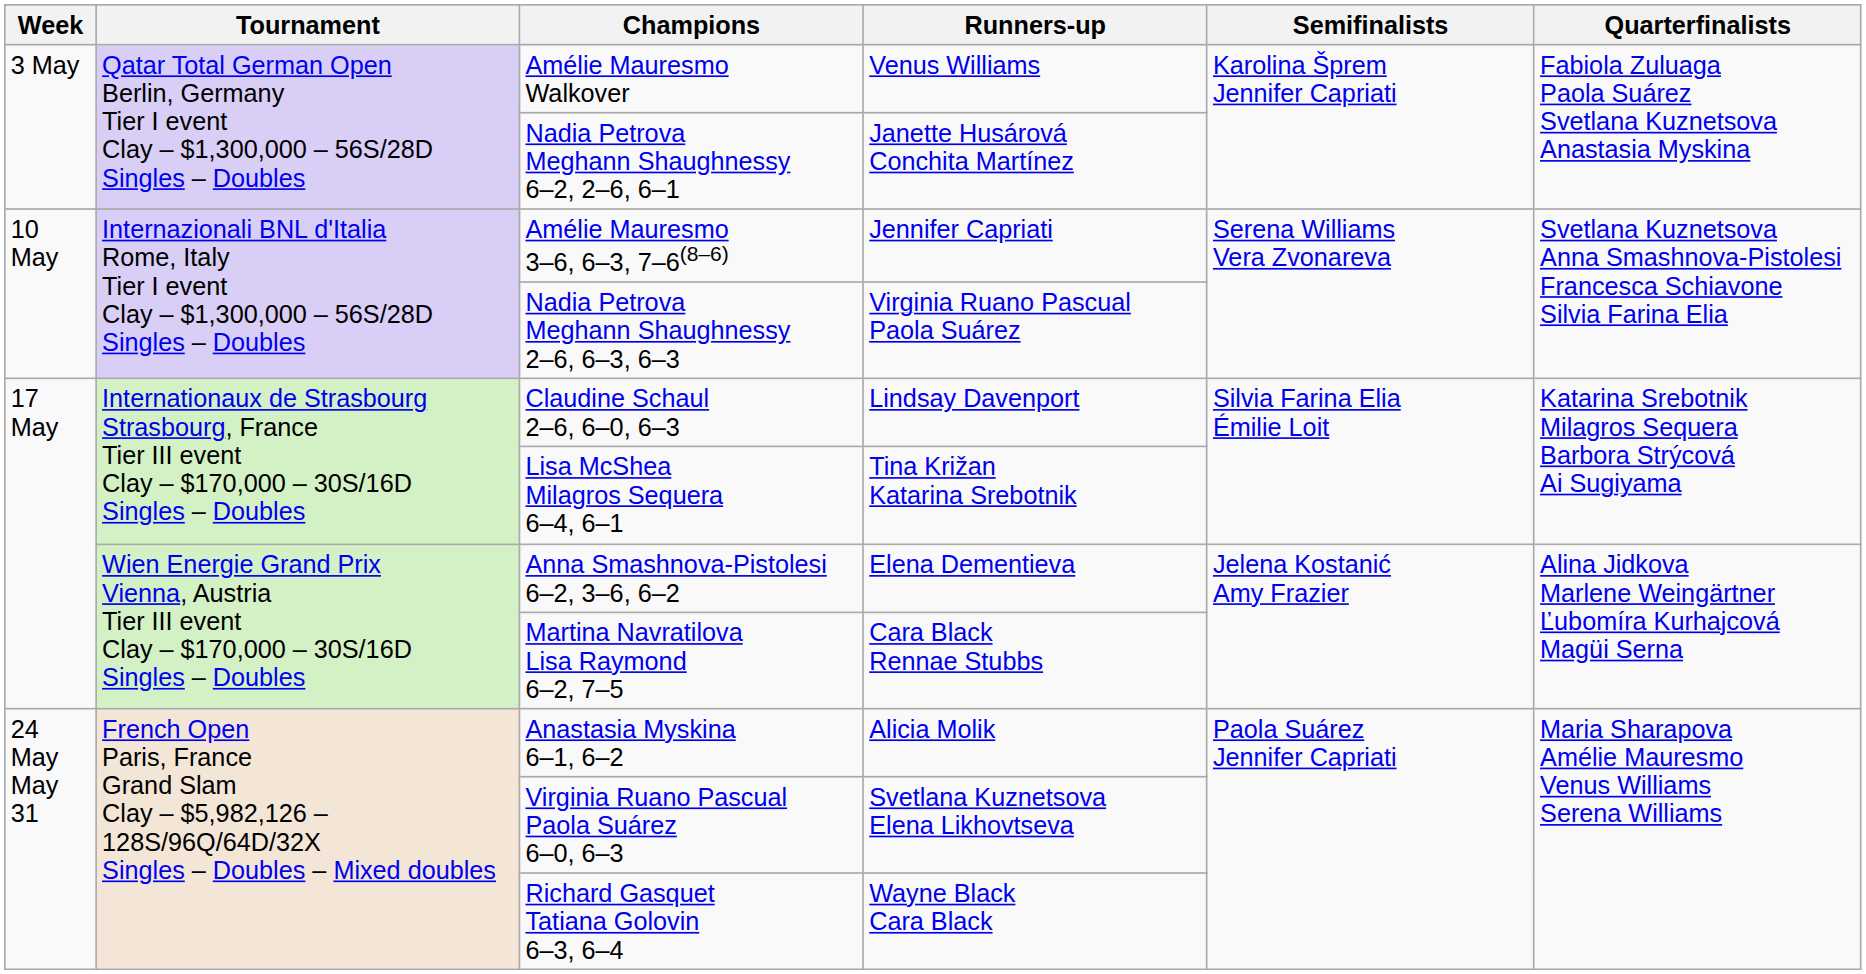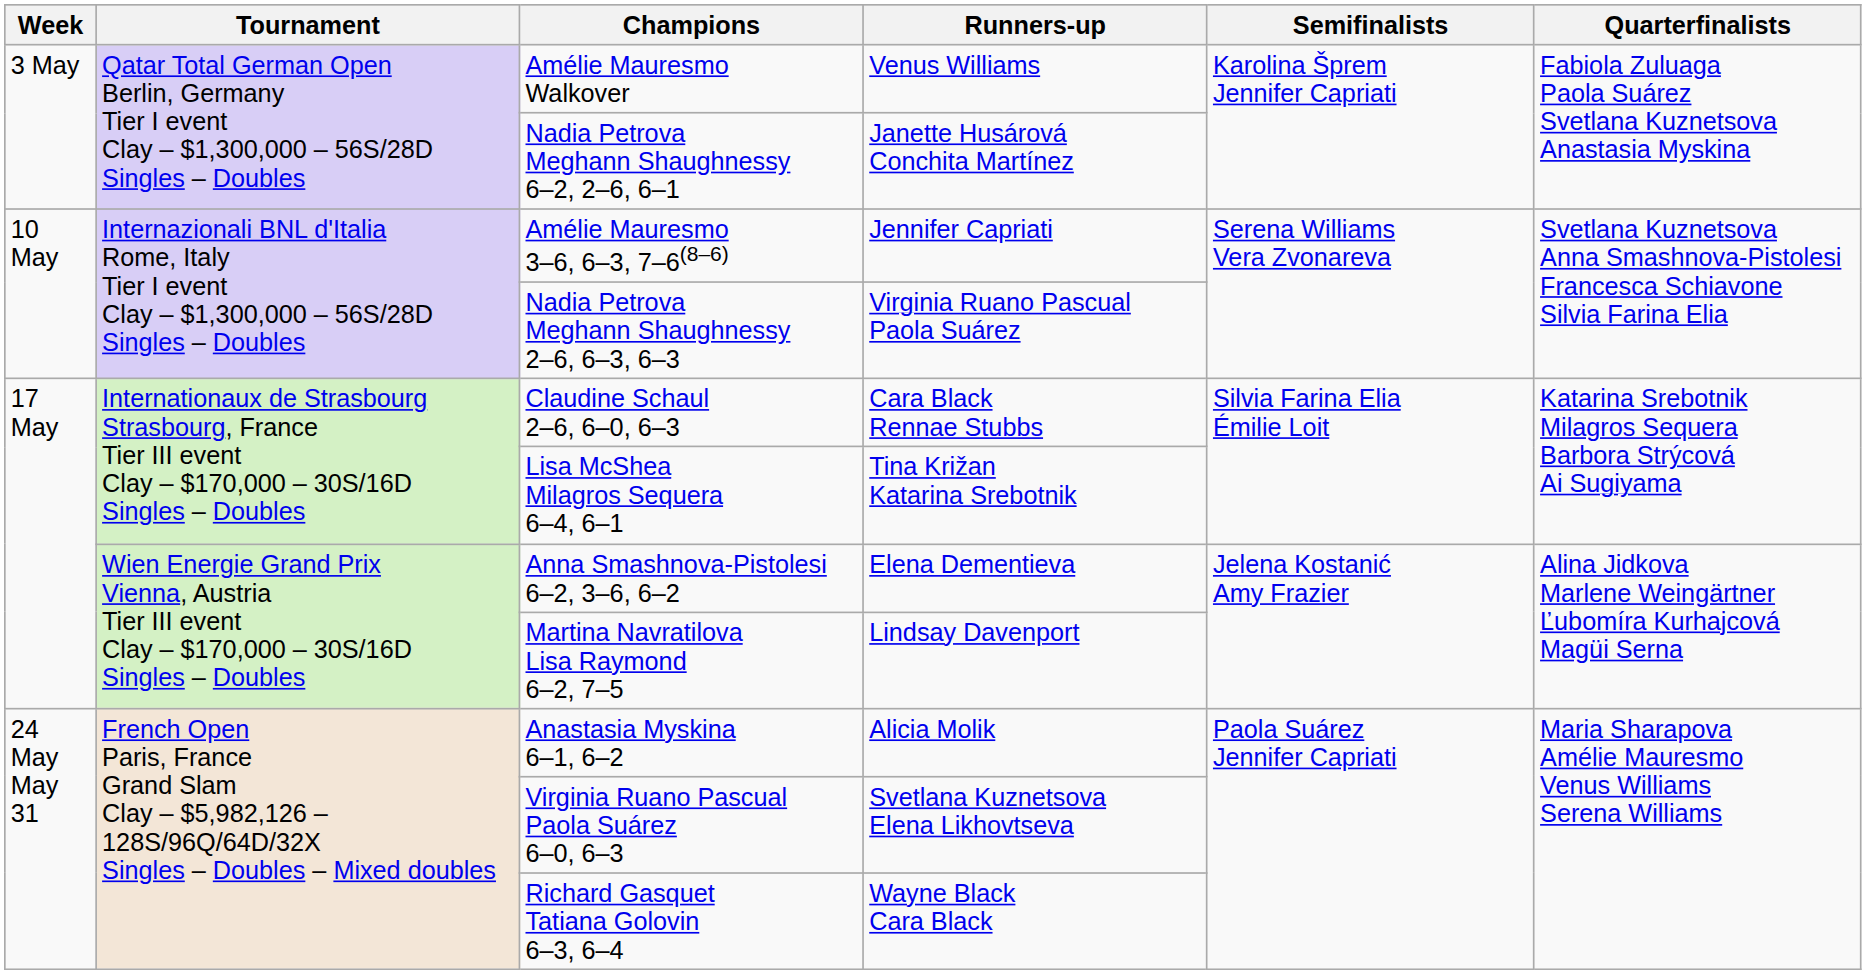Claudine Schaul 2–6, 6–0, 6–3 | Runners-up: Lindsay Davenport -> Cara Black Rennae Stubbs
Martina Navratilova Lisa Raymond 6–2, 7–5 | Runners-up: Cara Black Rennae Stubbs -> Lindsay Davenport
